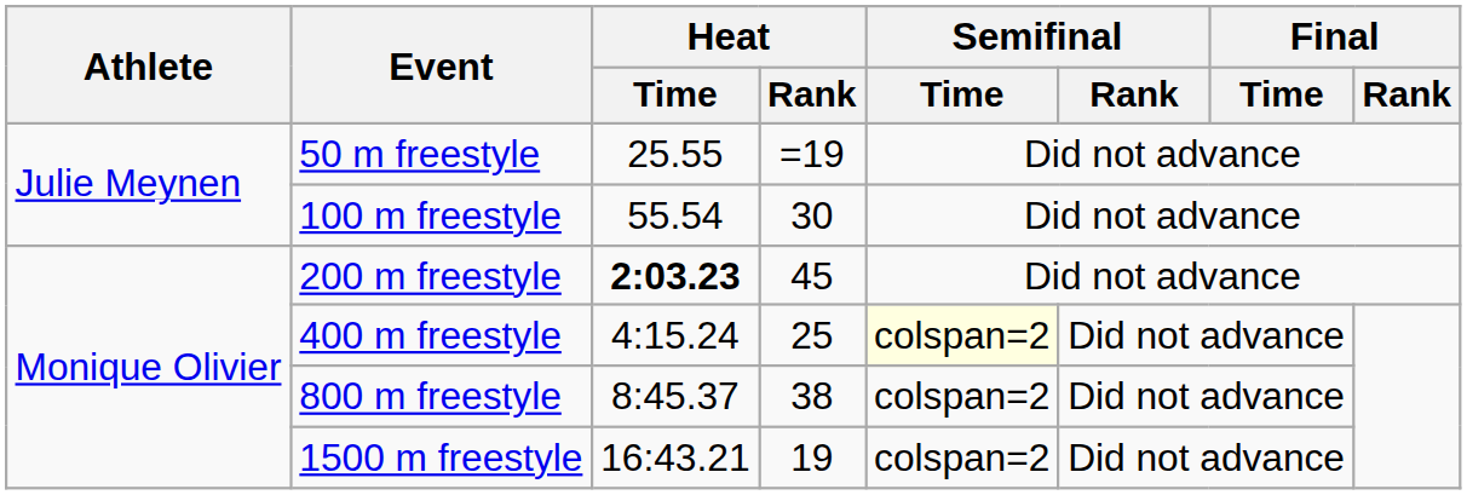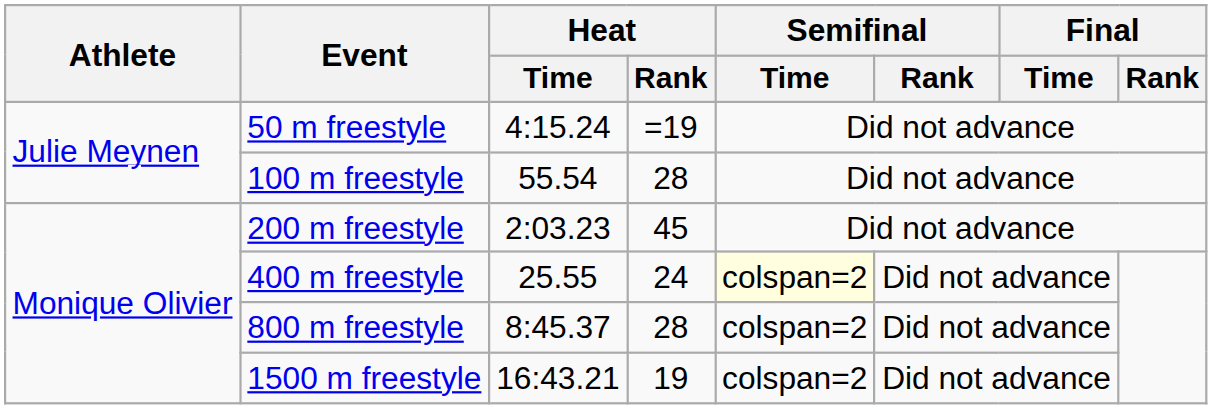50 m freestyle | Heat / Time: 25.55 -> 4:15.24
100 m freestyle | Heat / Rank: 30 -> 28
200 m freestyle | Heat / Time: bold -> normal
400 m freestyle | Heat / Time: 4:15.24 -> 25.55
400 m freestyle | Heat / Rank: 25 -> 24
800 m freestyle | Heat / Rank: 38 -> 28
